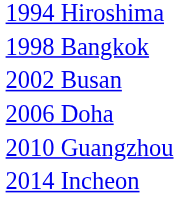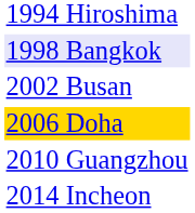1998 Bangkok | column 1: no background -> lavender background
2006 Doha | column 1: no background -> gold background
